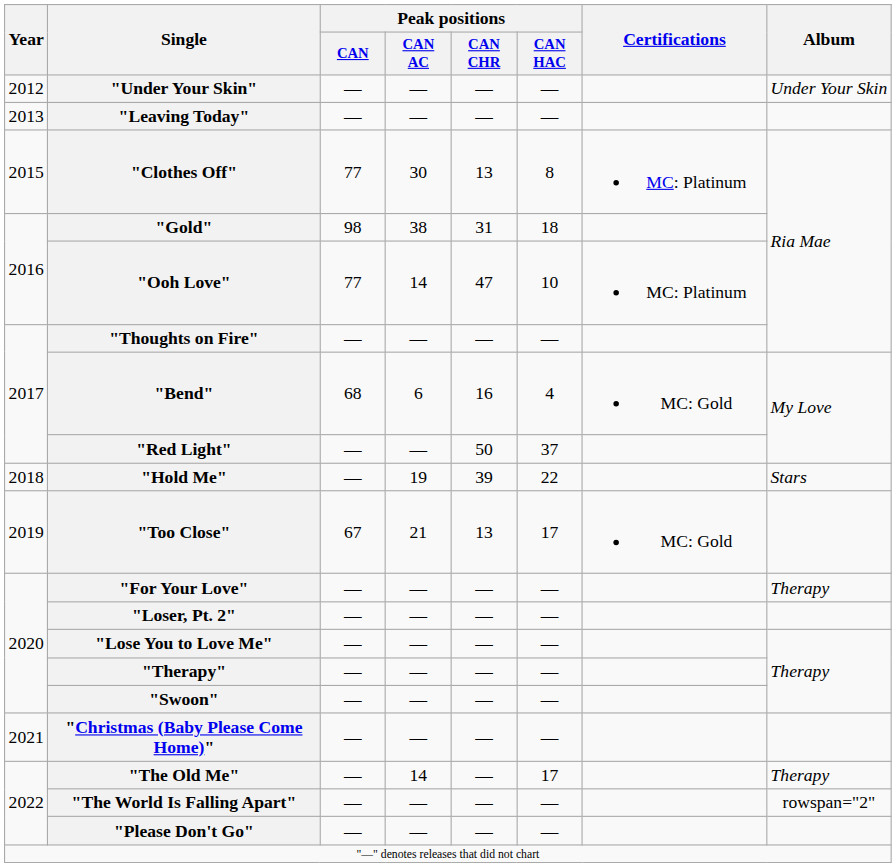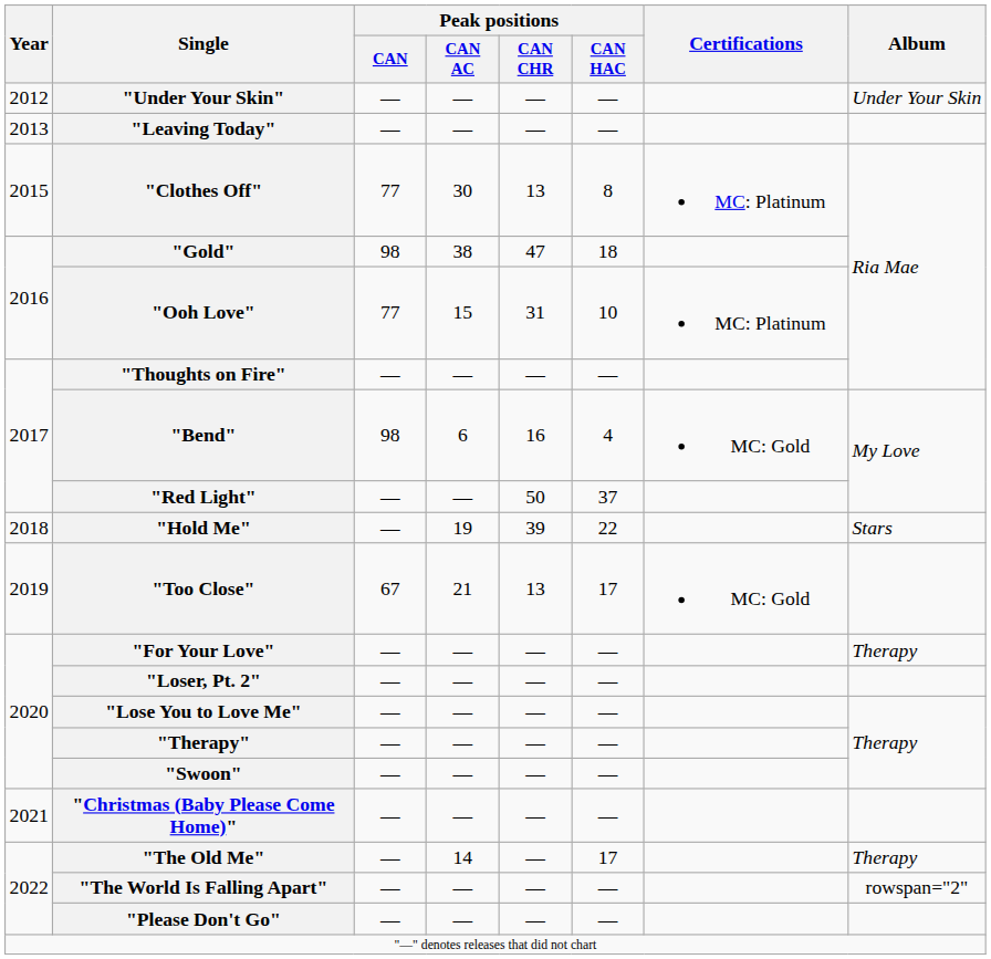"Gold" | Peak positions / CAN CHR: 31 -> 47
"Ooh Love" | Peak positions / CAN AC: 14 -> 15
"Ooh Love" | Peak positions / CAN CHR: 47 -> 31
"Bend" | Peak positions / CAN: 68 -> 98
